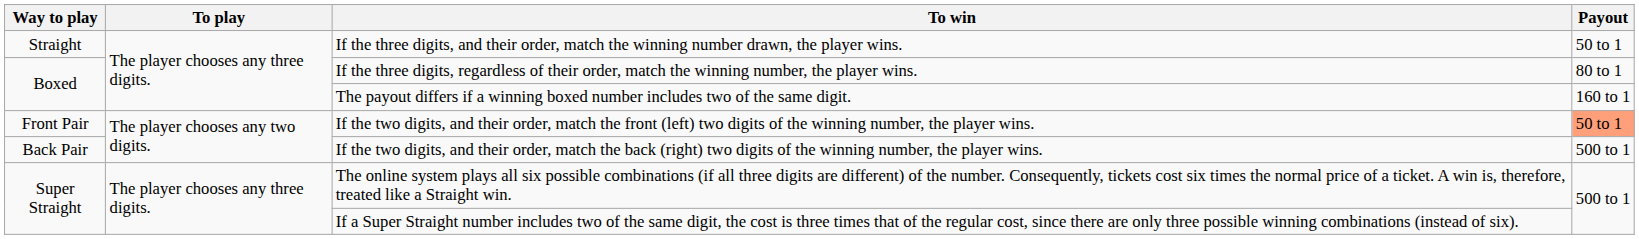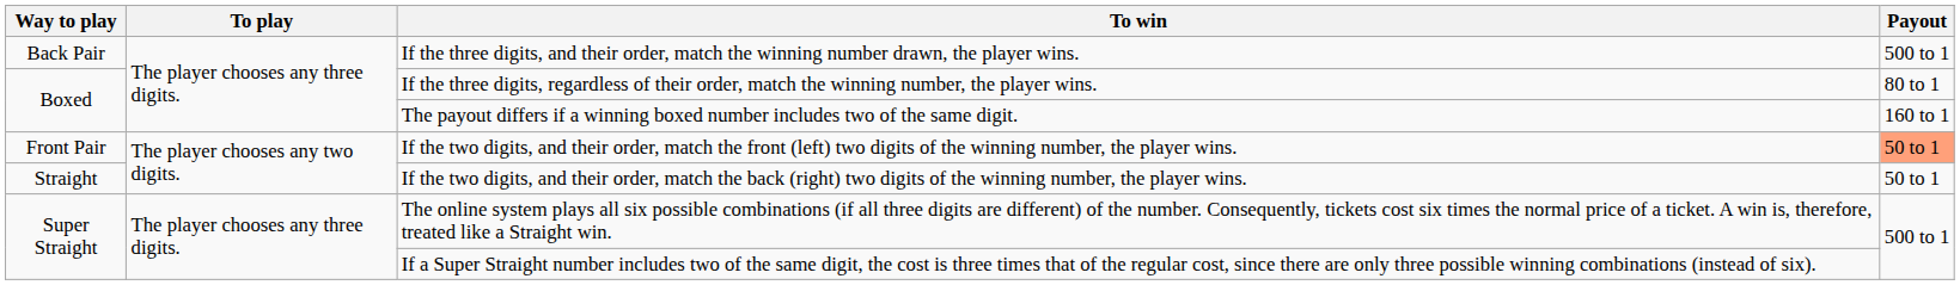row 2 | Way to play: Straight -> Back Pair
row 2 | Payout: 50 to 1 -> 500 to 1
row 6 | Way to play: Back Pair -> Straight
row 6 | Payout: 500 to 1 -> 50 to 1
